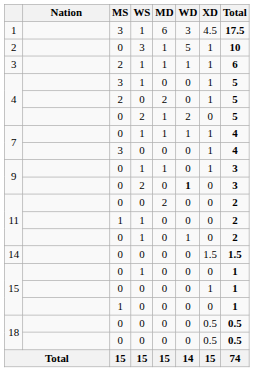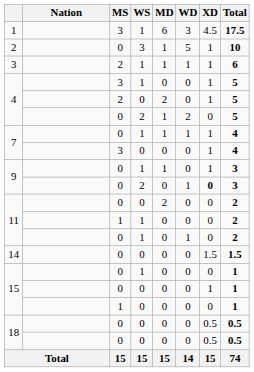9 / 2 | WD: bold -> normal
9 / 2 | XD: normal -> bold
